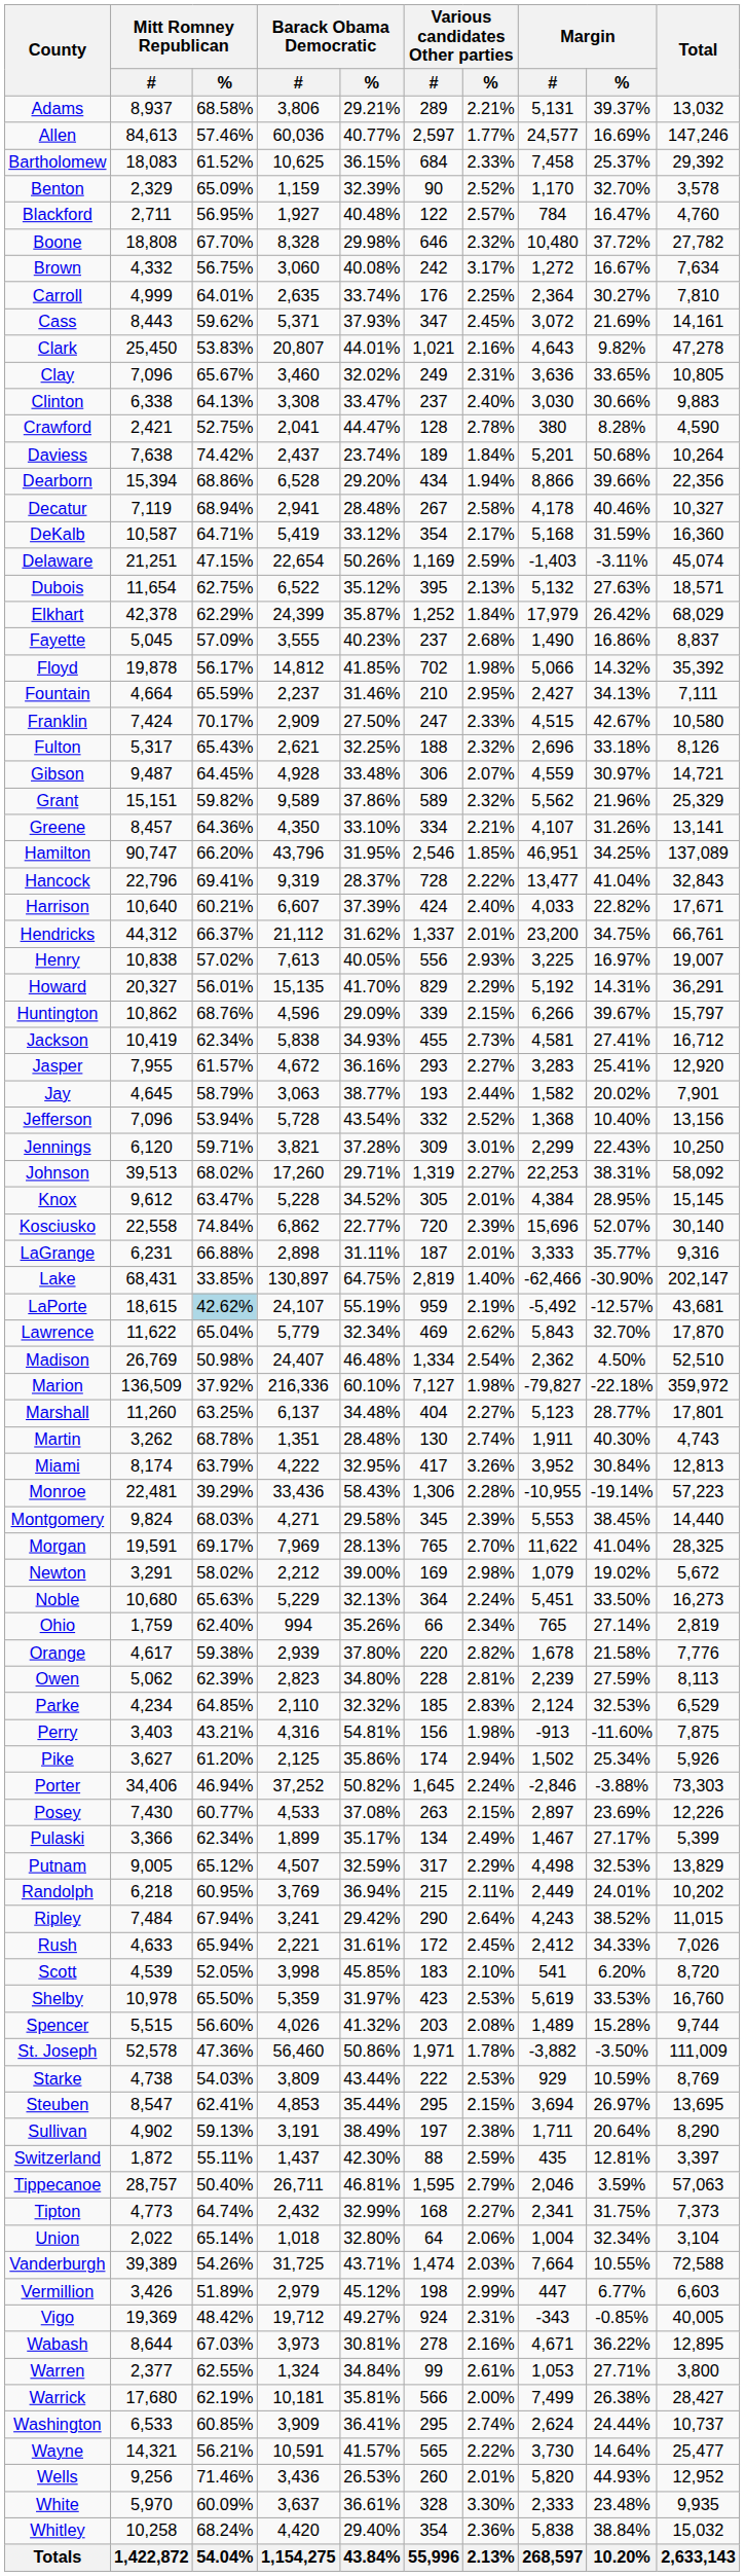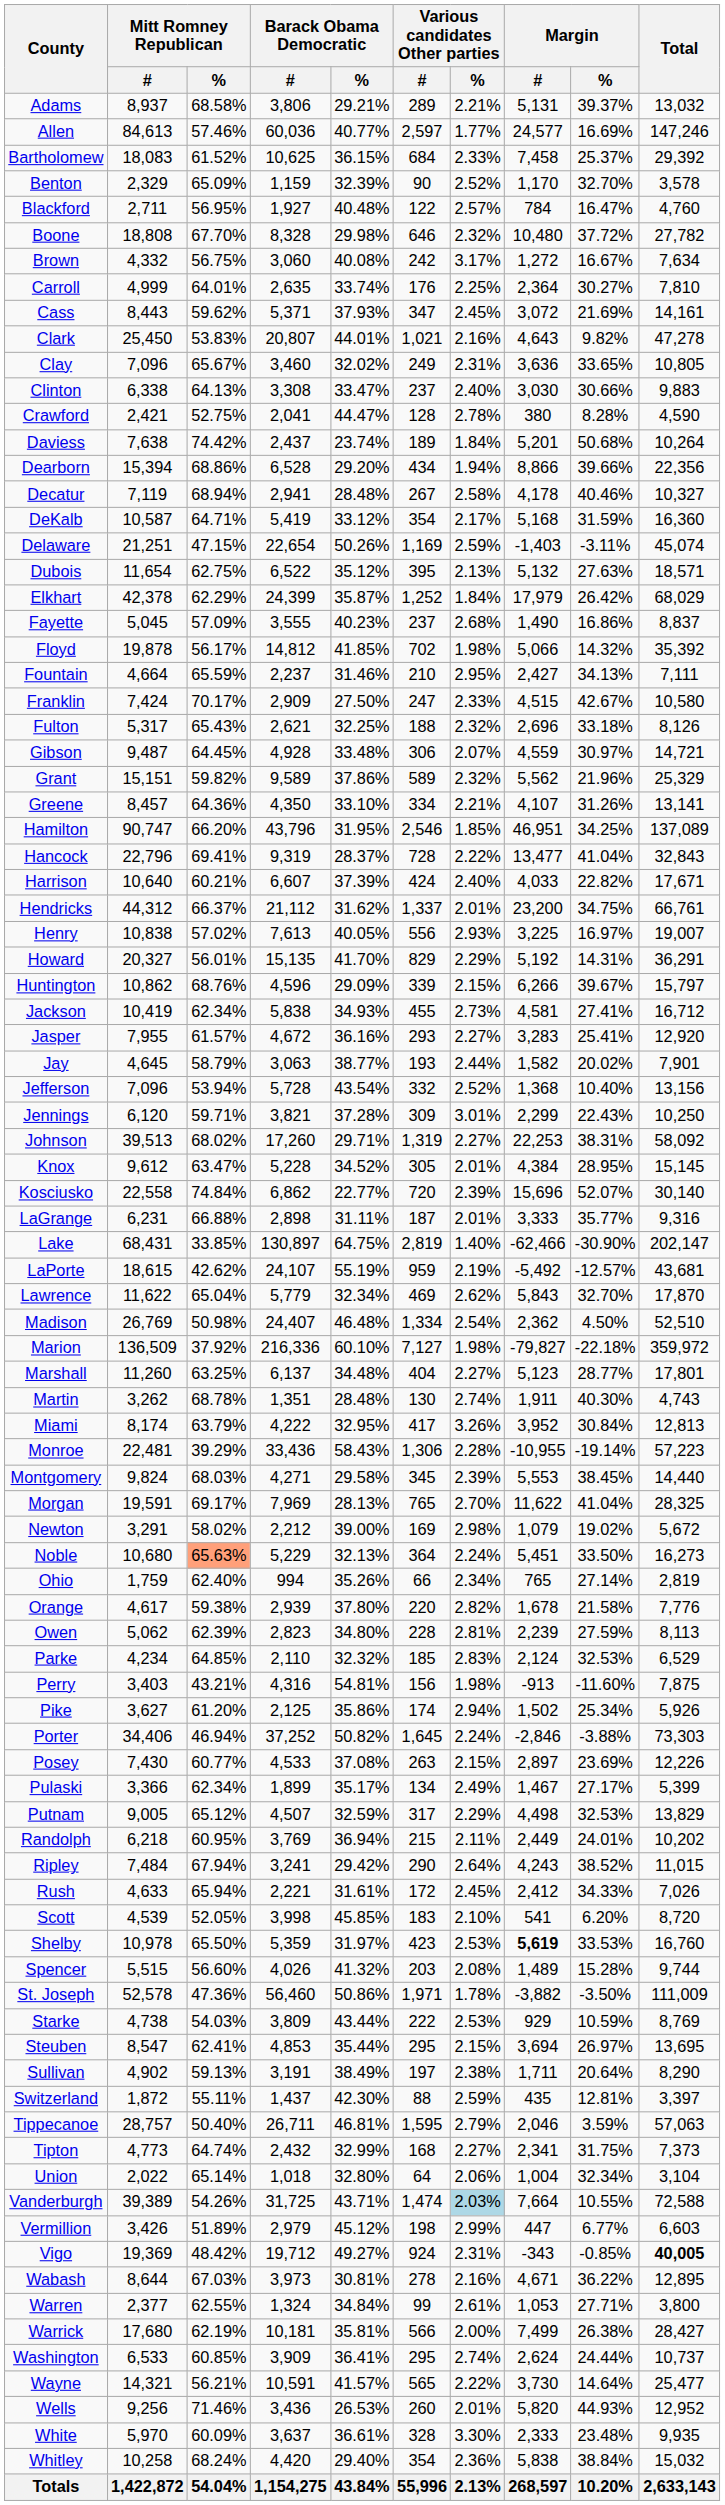LaPorte | Mitt Romney Republican / %: lightblue background -> no background
Noble | Mitt Romney Republican / %: no background -> lightsalmon background
Shelby | Margin / #: normal -> bold
Vanderburgh | Various candidates Other parties / %: no background -> lightblue background
Vigo | Total: normal -> bold
